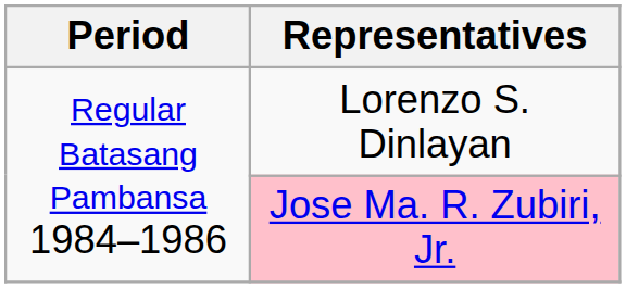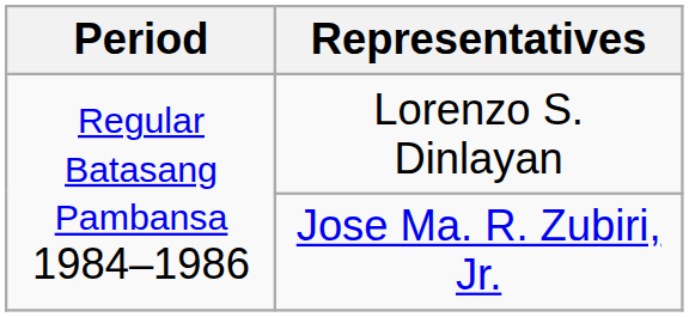Jose Ma. R. Zubiri, Jr. | Representatives: pink background -> no background
